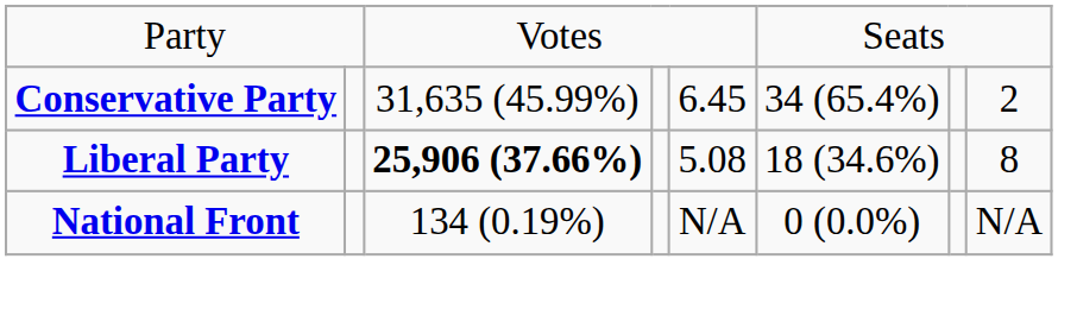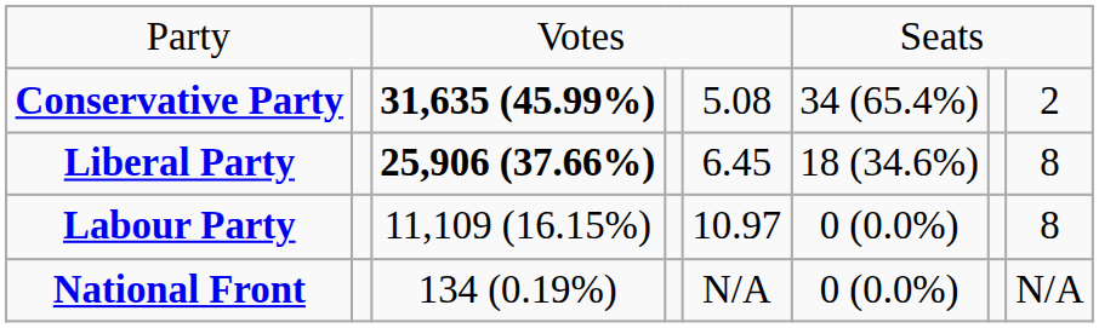Conservative Party | column 3: normal -> bold
Conservative Party | column 5: 6.45 -> 5.08
Liberal Party | column 5: 5.08 -> 6.45
+ row: Labour Party | 11,109 (16.15%) | 10.97 | 0 (0.0%) | 8
